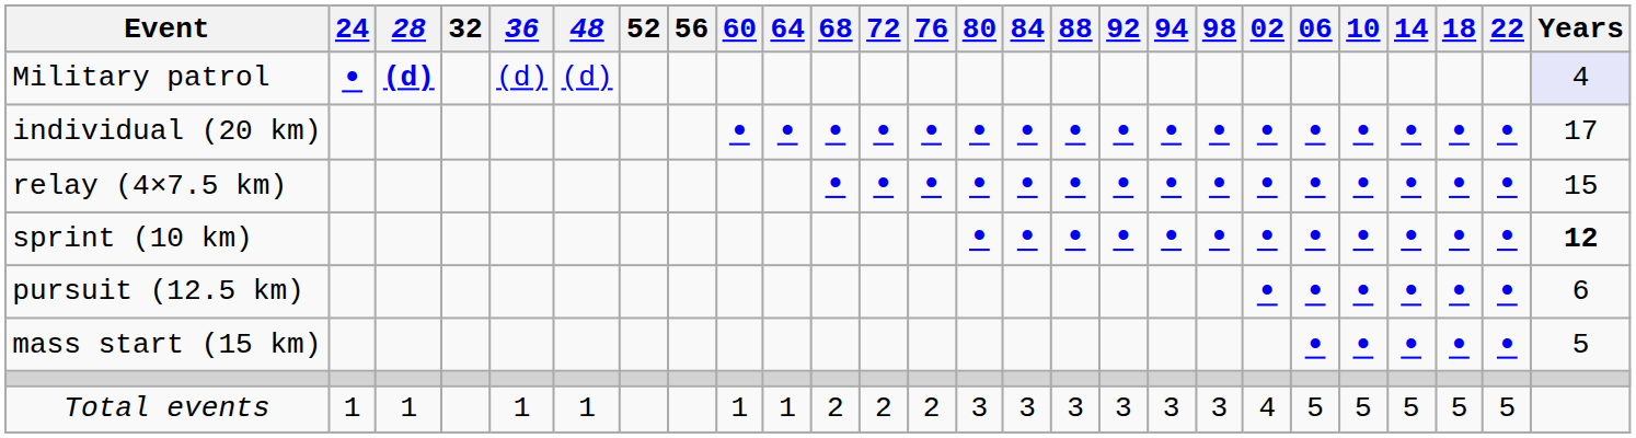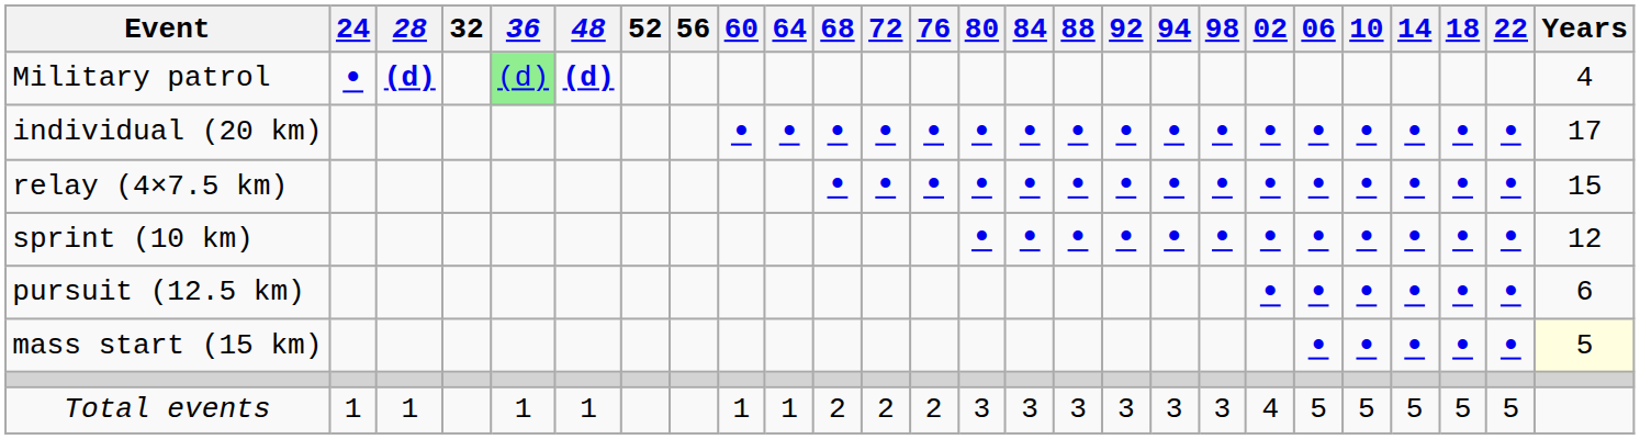Military patrol | 36: no background -> lightgreen background
Military patrol | 48: normal -> bold
Military patrol | Years: lavender background -> no background
sprint (10 km) | Years: bold -> normal
mass start (15 km) | Years: no background -> lightyellow background
